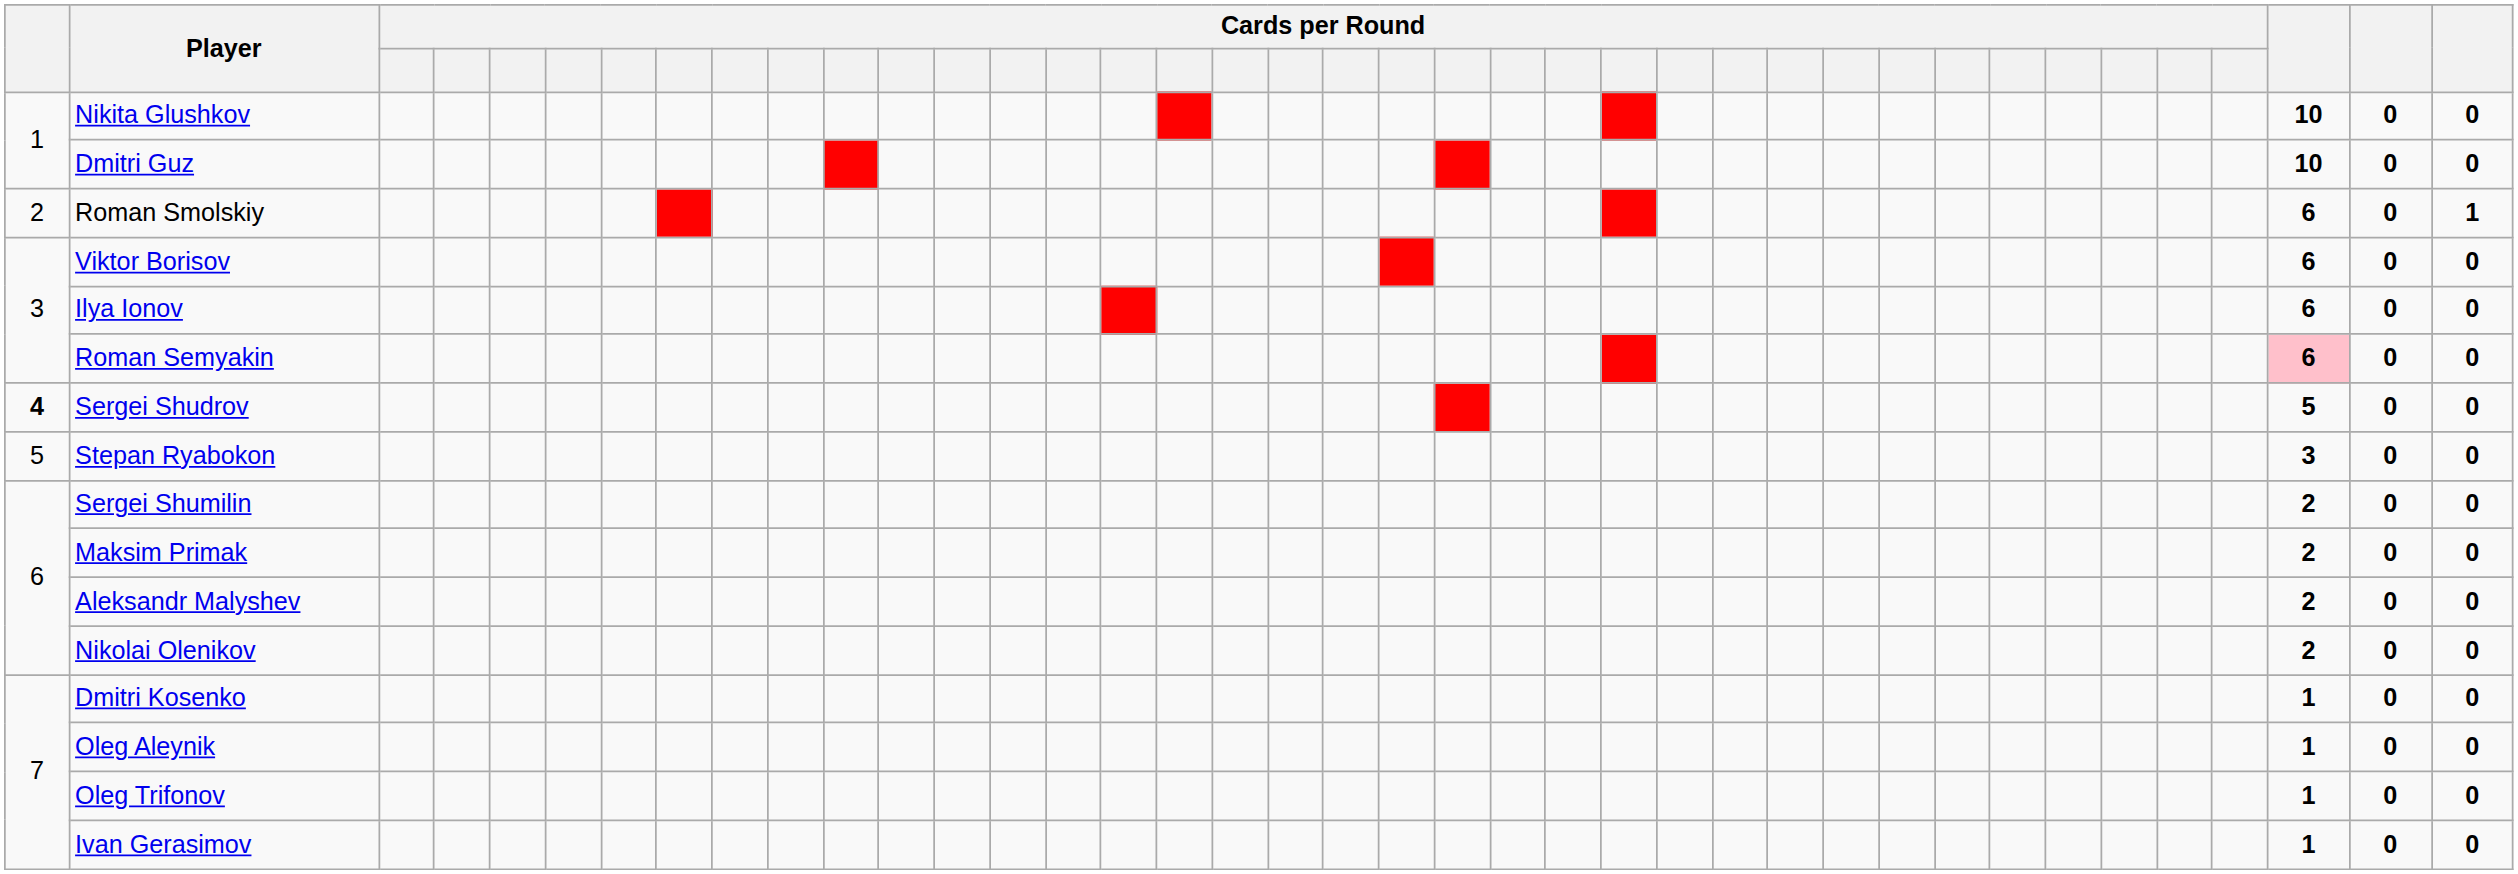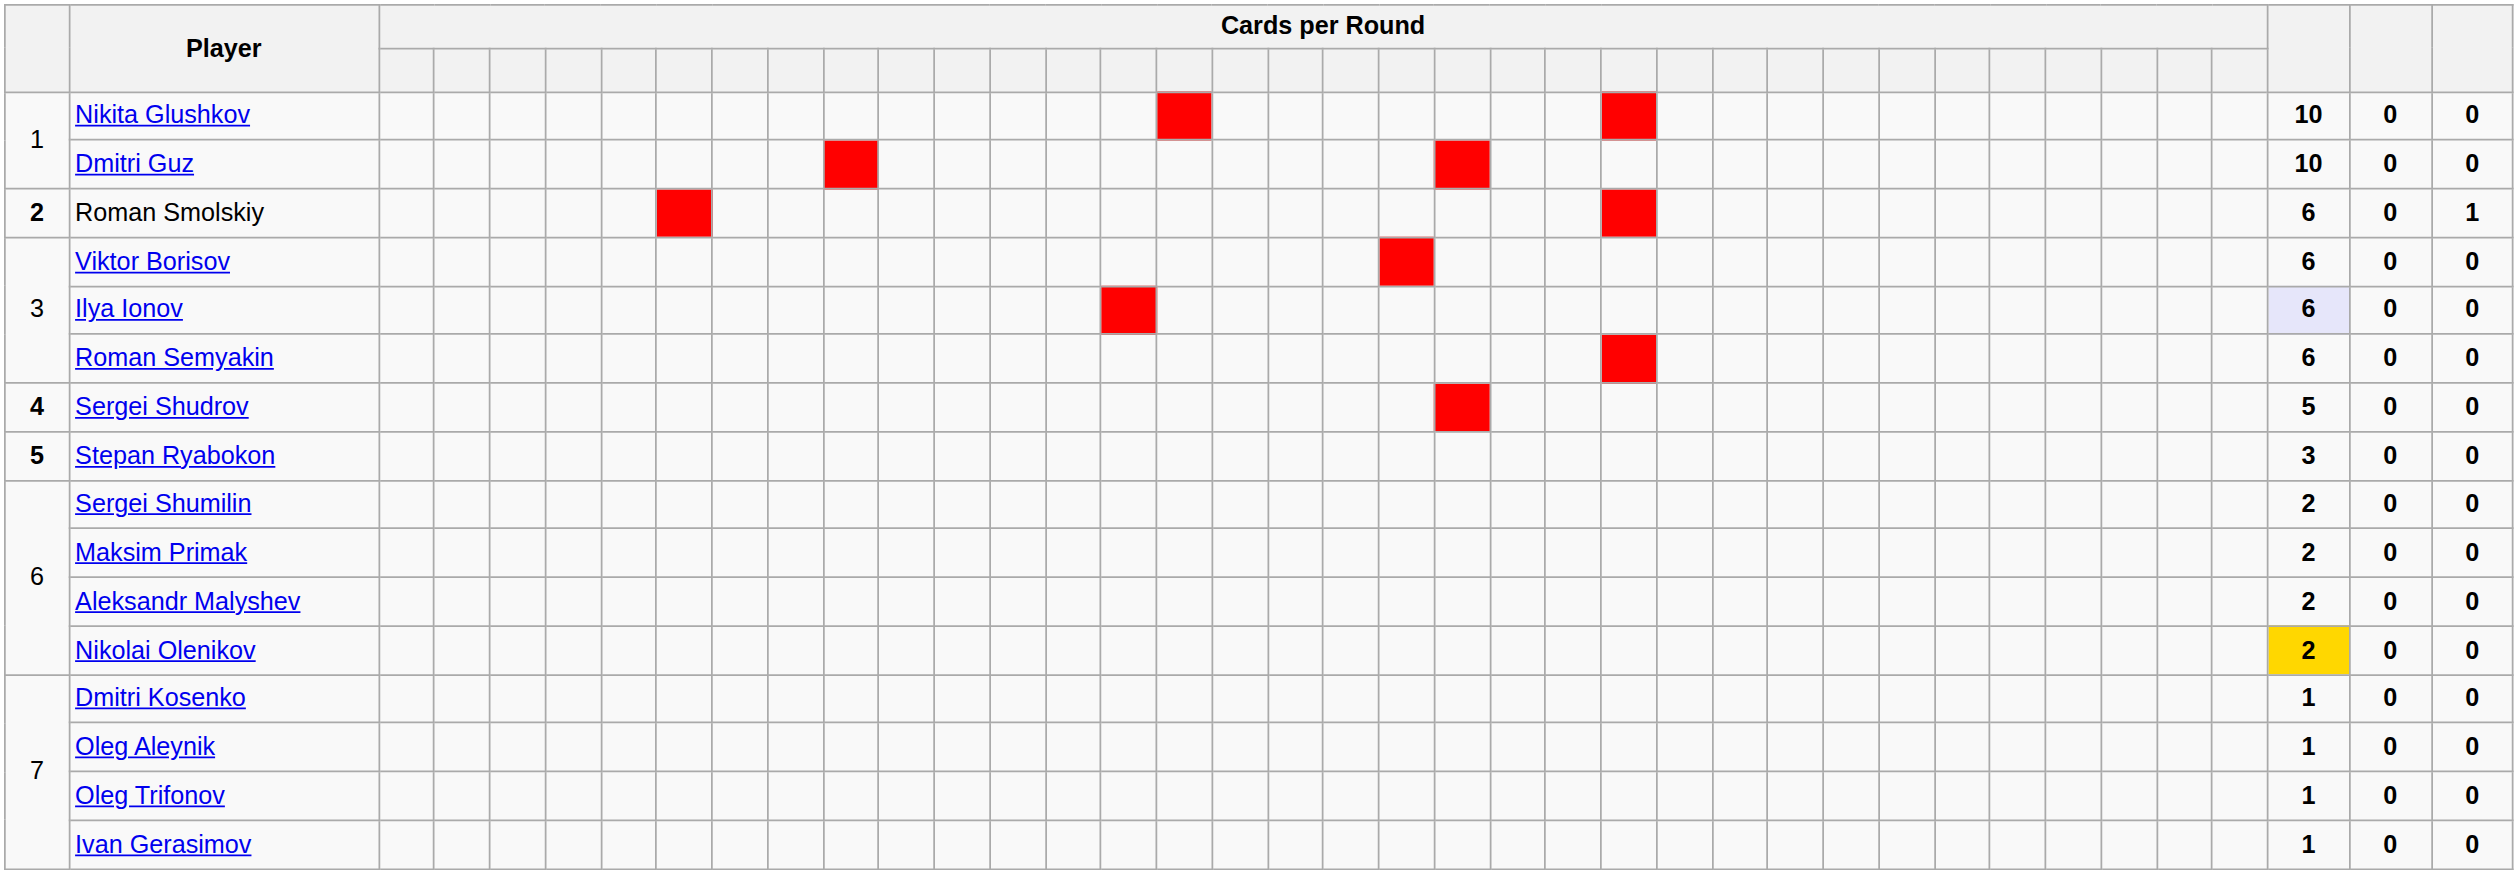Roman Smolskiy | column 1: normal -> bold
Ilya Ionov | column 37: no background -> lavender background
Roman Semyakin | column 37: pink background -> no background
Stepan Ryabokon | column 1: normal -> bold
Nikolai Olenikov | column 37: no background -> gold background
